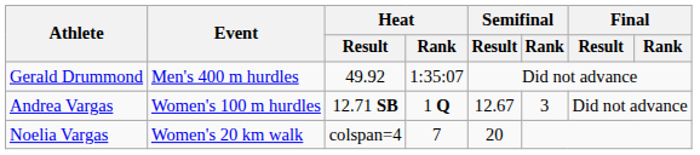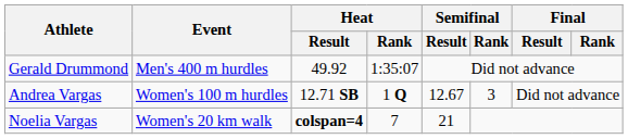Noelia Vargas | Heat / Result: normal -> bold
Noelia Vargas | Semifinal / Result: 20 -> 21
